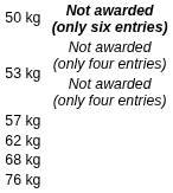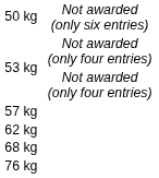50 kg / Not awarded (only six entries) | column 2: bold -> normal
